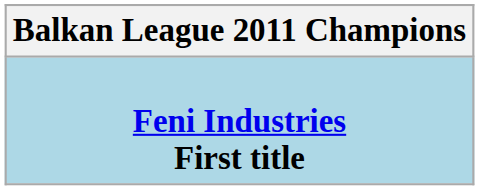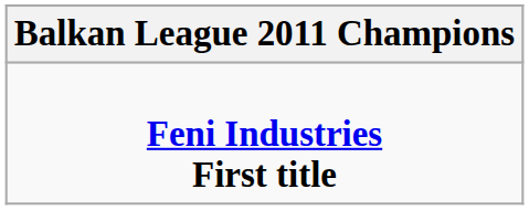row 2 | column 1: lightblue background -> no background
